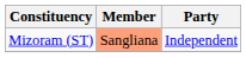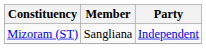Mizoram (ST) | Member: lightsalmon background -> no background
